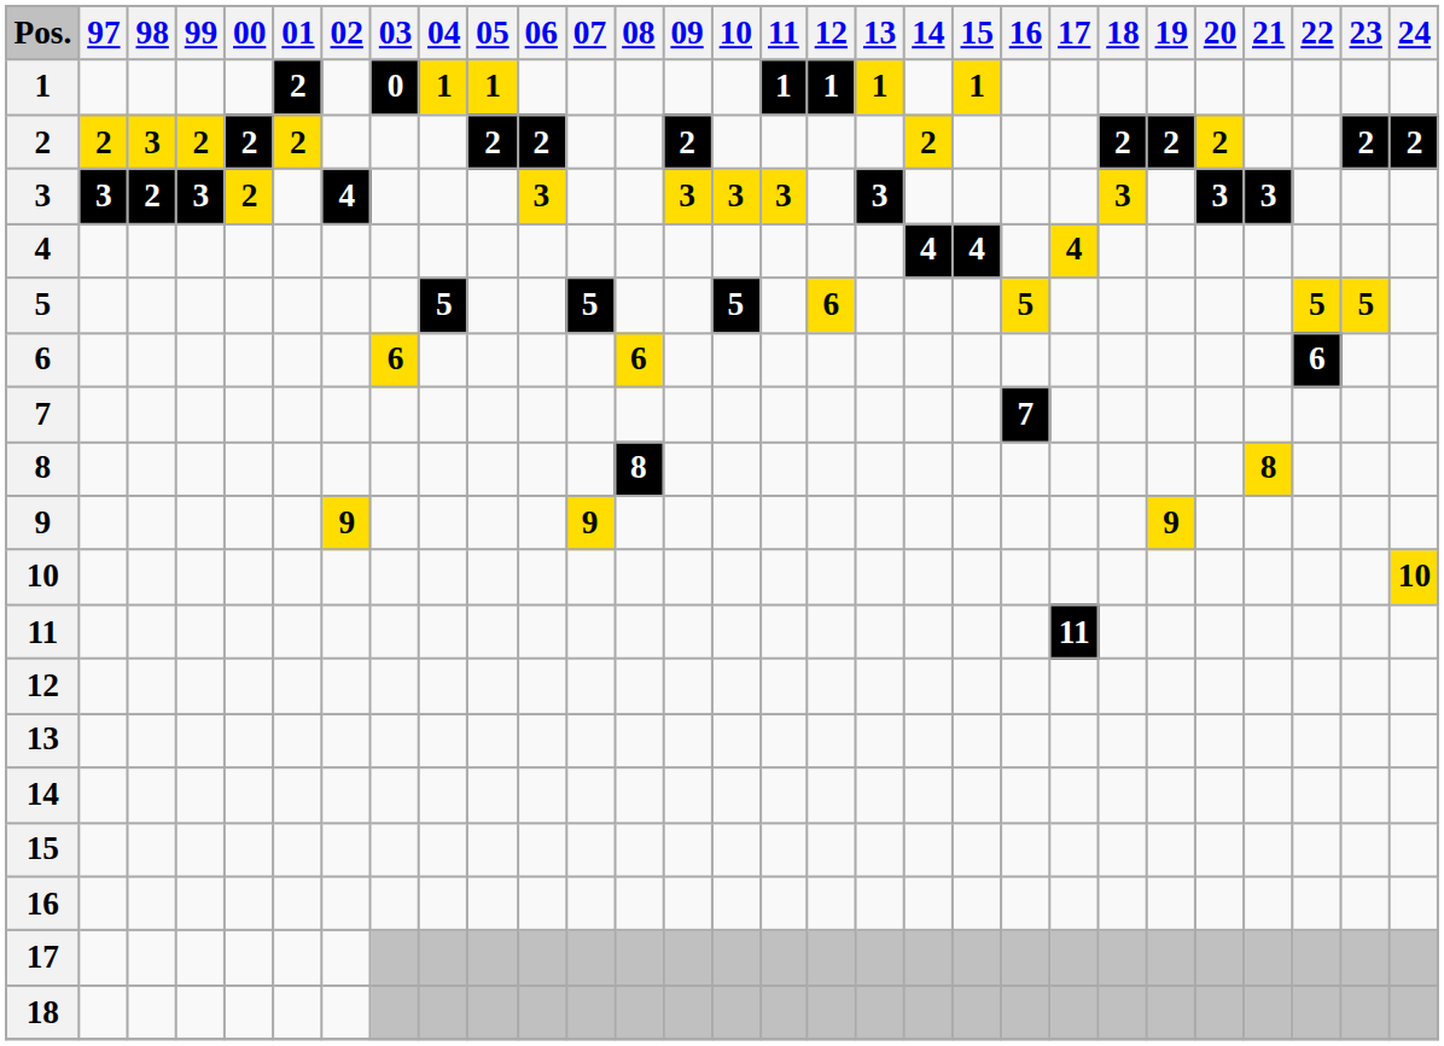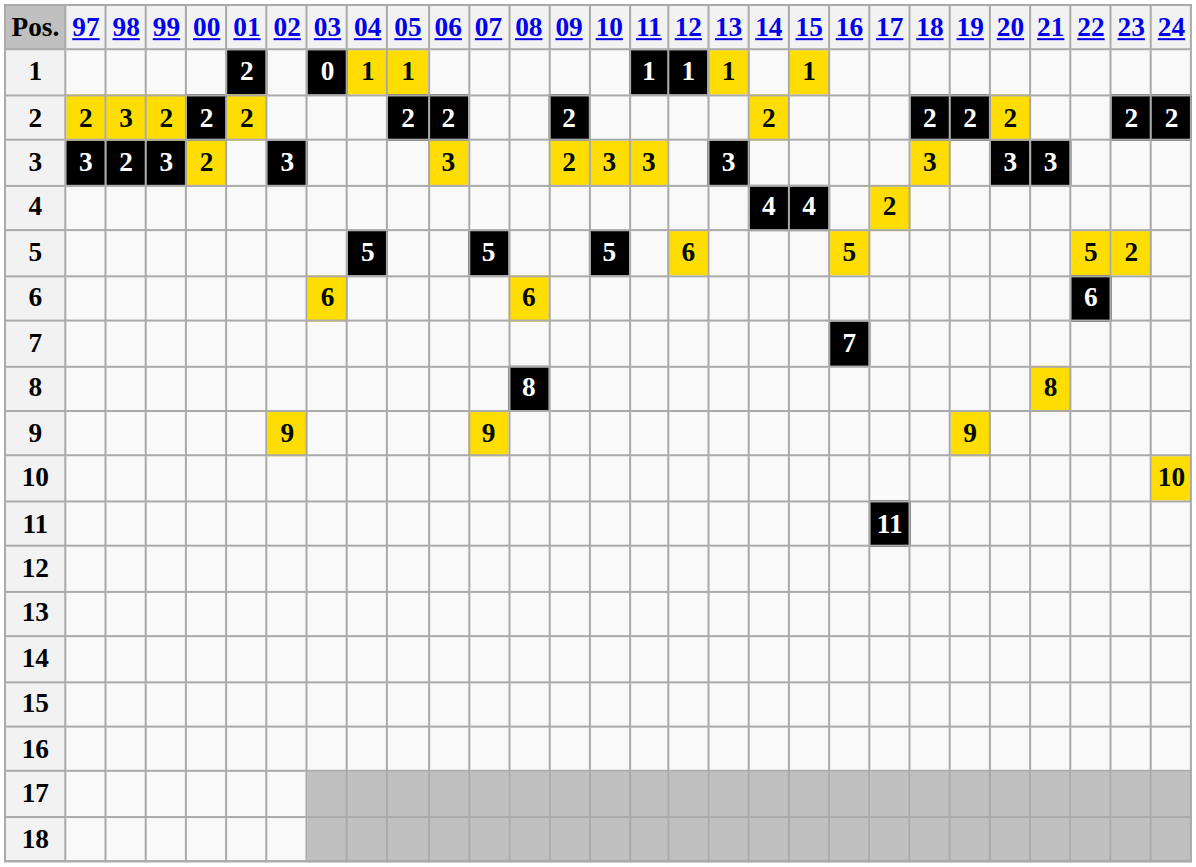row 4 | 02: 4 -> 3
row 4 | 09: 3 -> 2
row 5 | 17: 4 -> 2
row 6 | 23: 5 -> 2
